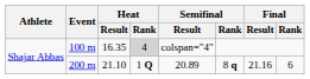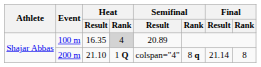100 m | Semifinal / Result: colspan="4" -> 20.89
200 m | Semifinal / Result: 20.89 -> colspan="4"
200 m | Final / Result: 21.16 -> 21.14
200 m | Final / Rank: 6 -> 8
